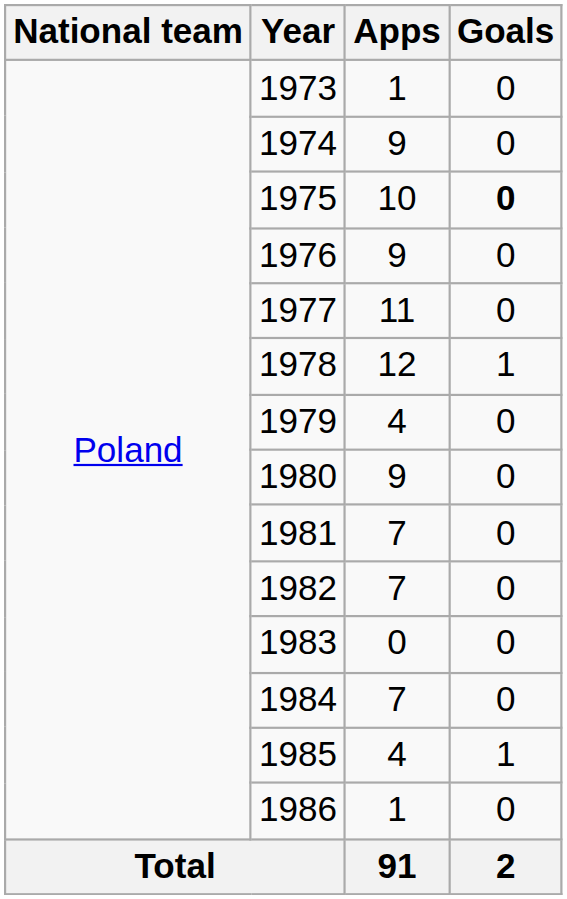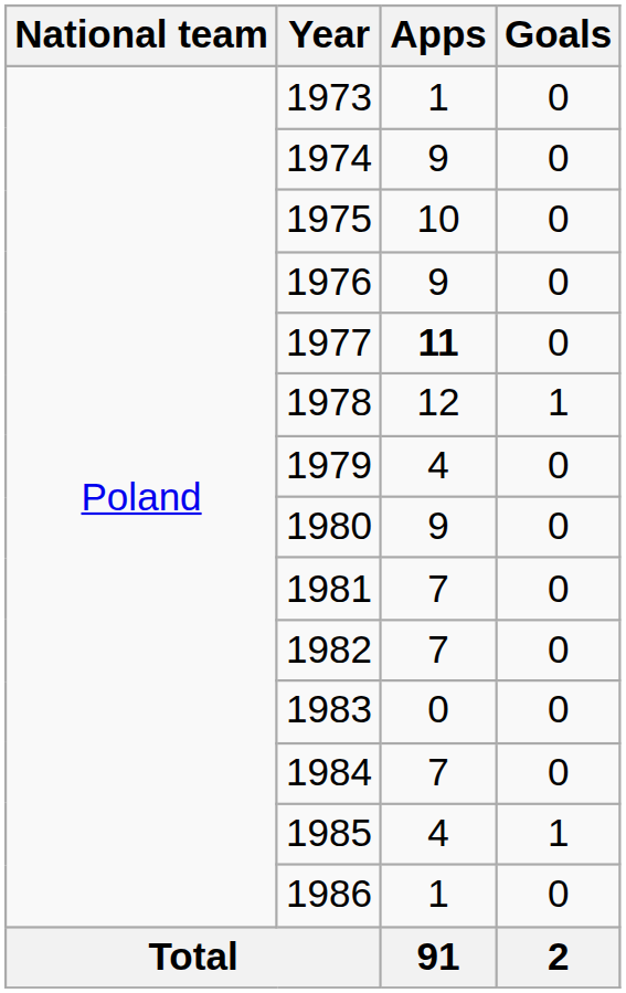1975 | Goals: bold -> normal
1977 | Apps: normal -> bold
